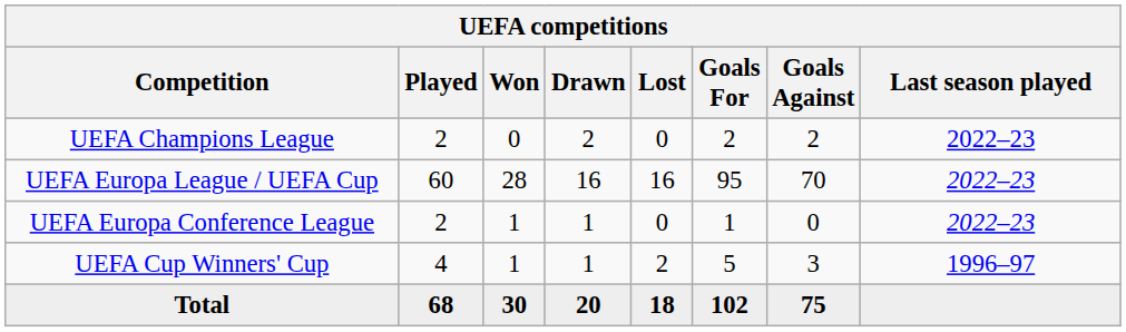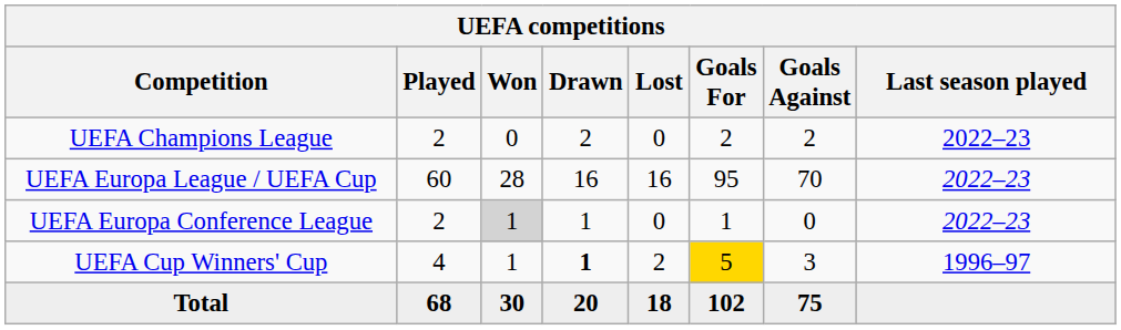UEFA Europa Conference League | Won: no background -> lightgrey background
UEFA Cup Winners' Cup | Drawn: normal -> bold
UEFA Cup Winners' Cup | Goals For: no background -> gold background
